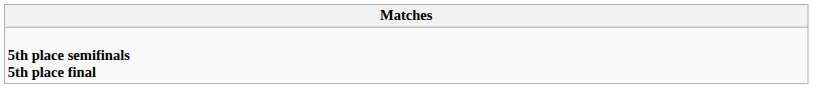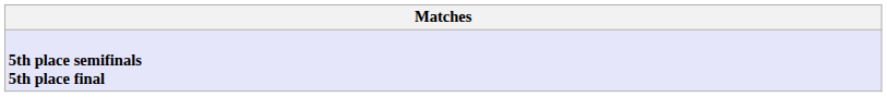row 2 | column 1: no background -> lavender background
